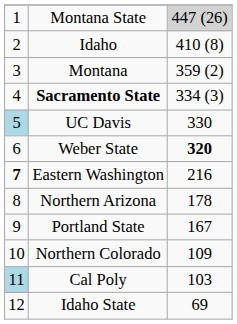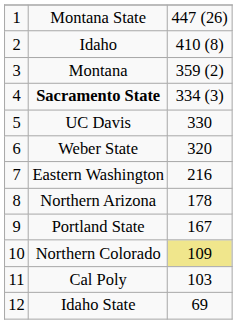Montana State | column 3: lightgrey background -> no background
UC Davis | column 1: lightblue background -> no background
Weber State | column 3: bold -> normal
Eastern Washington | column 1: bold -> normal
Northern Colorado | column 3: no background -> khaki background
Cal Poly | column 1: lightblue background -> no background
